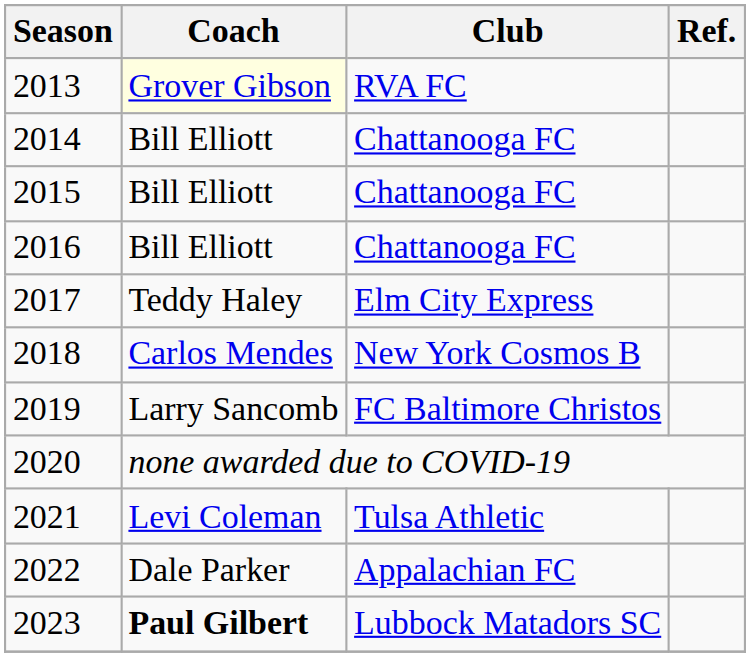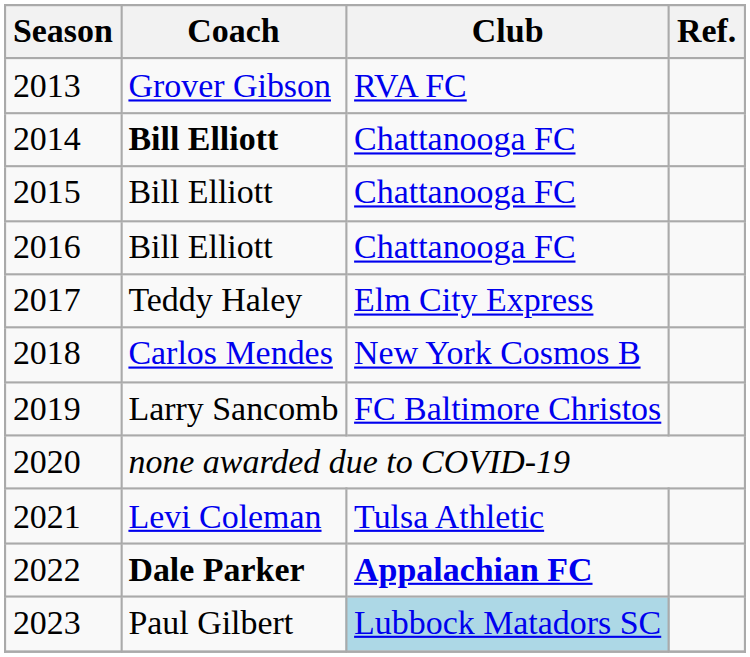2013 | Coach: lightyellow background -> no background
2014 | Coach: normal -> bold
2022 | Coach: normal -> bold
2022 | Club: normal -> bold
2023 | Coach: bold -> normal
2023 | Club: no background -> lightblue background
